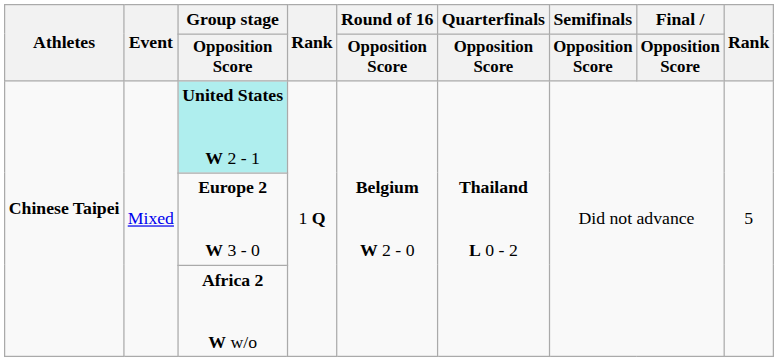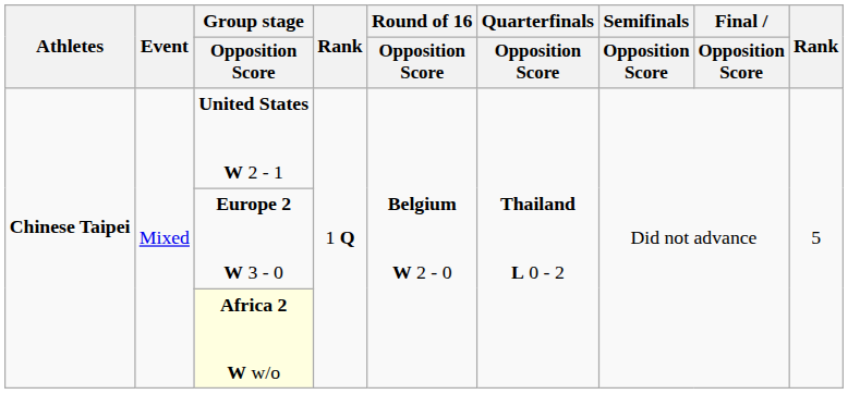United States W 2 - 1 | Group stage / Opposition Score: paleturquoise background -> no background
Africa 2 W w/o | Group stage / Opposition Score: no background -> lightyellow background
